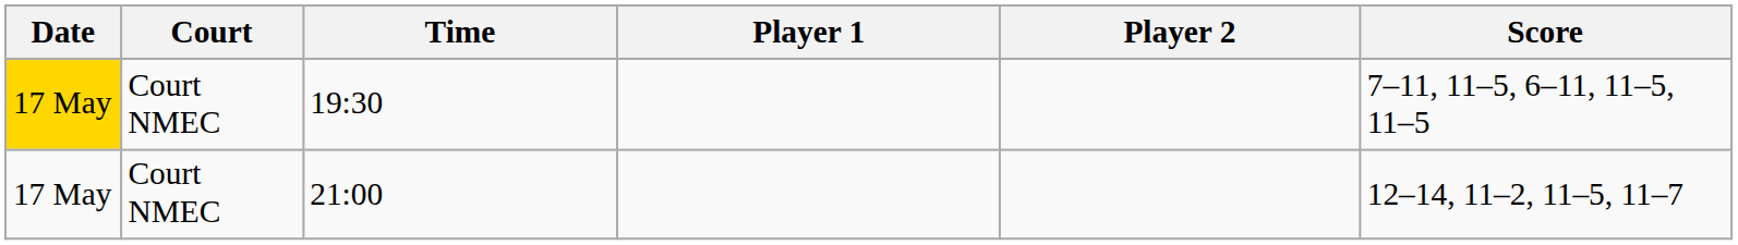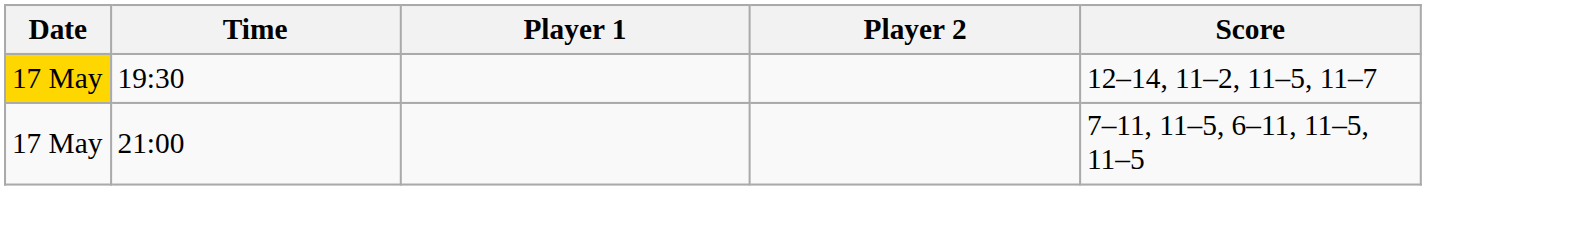- column: Court | Court NMEC | Court NMEC
19:30 | Score: 7–11, 11–5, 6–11, 11–5, 11–5 -> 12–14, 11–2, 11–5, 11–7
21:00 | Score: 12–14, 11–2, 11–5, 11–7 -> 7–11, 11–5, 6–11, 11–5, 11–5
